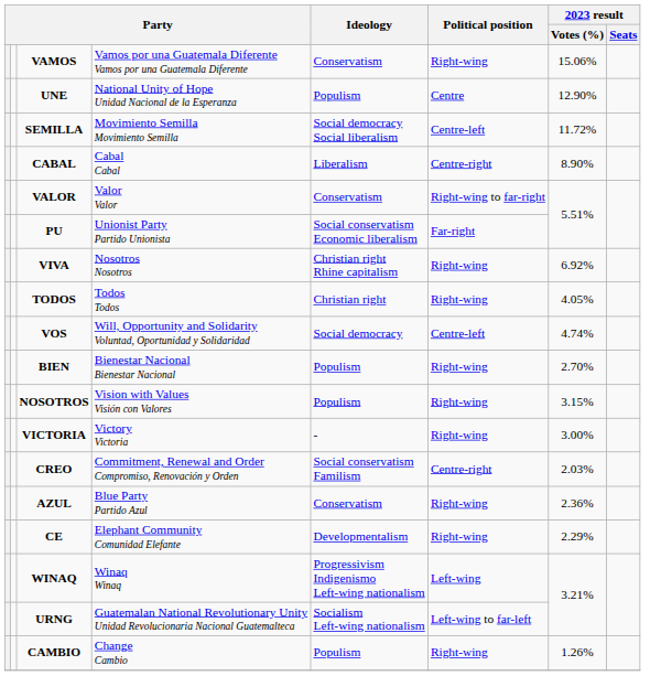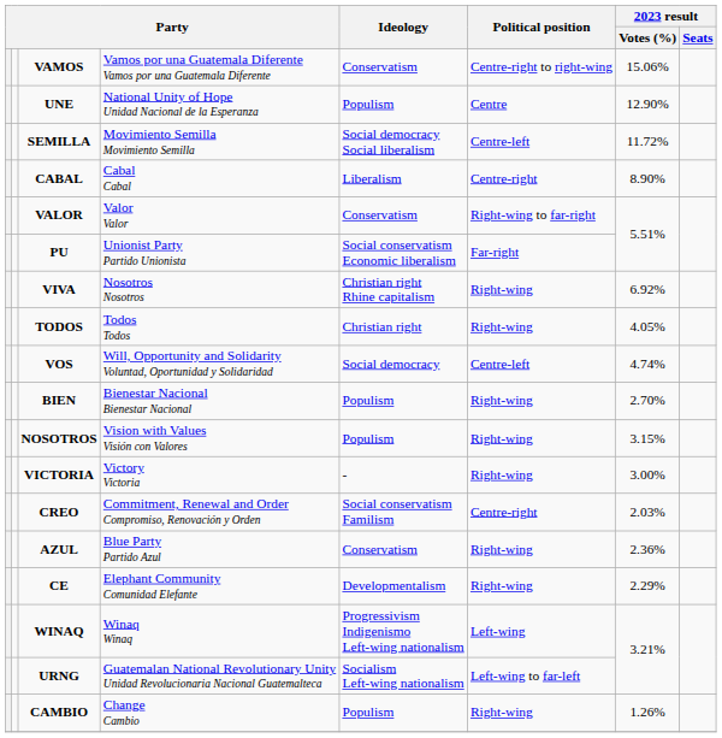VAMOS | Political position: Right-wing -> Centre-right to right-wing
